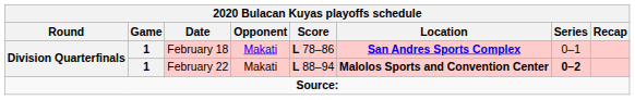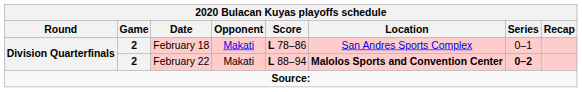February 18 | Game: 1 -> 2
February 18 | Location: bold -> normal
February 22 | Game: 1 -> 2
